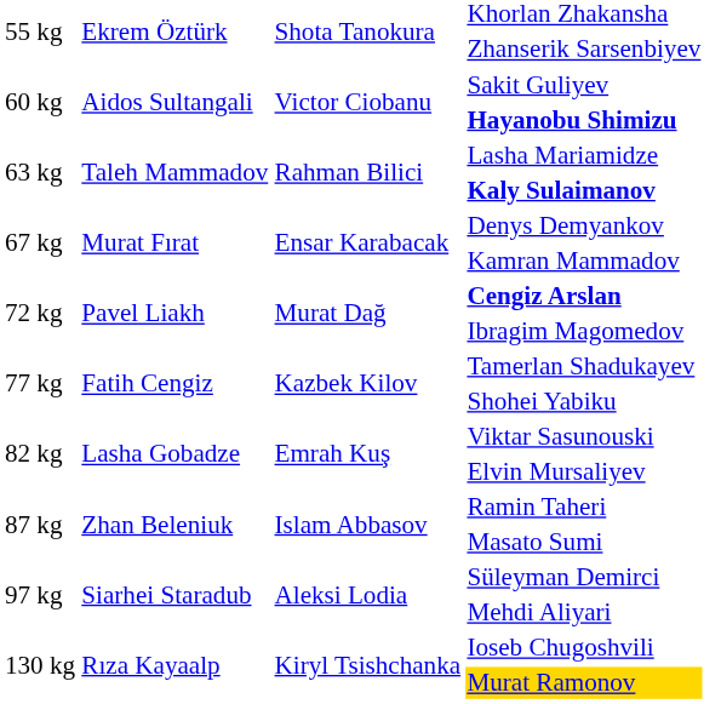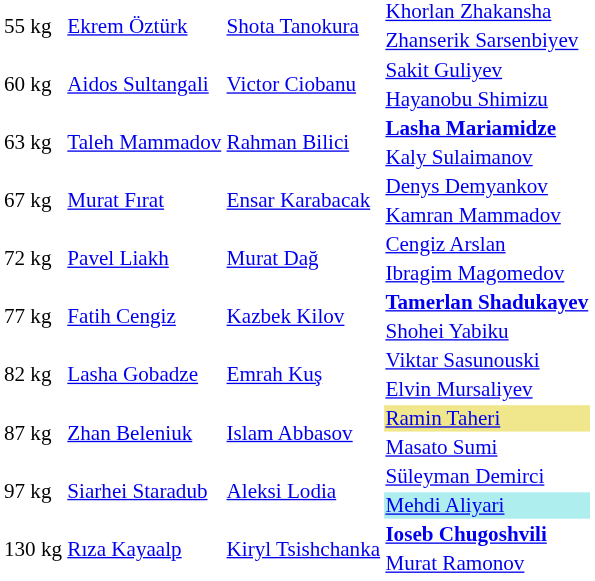Hayanobu Shimizu | column 4: bold -> normal
Lasha Mariamidze | column 4: normal -> bold
Kaly Sulaimanov | column 4: bold -> normal
Cengiz Arslan | column 4: bold -> normal
Tamerlan Shadukayev | column 4: normal -> bold
Ramin Taheri | column 4: no background -> khaki background
Mehdi Aliyari | column 4: no background -> paleturquoise background
Ioseb Chugoshvili | column 4: normal -> bold
Murat Ramonov | column 4: gold background -> no background
